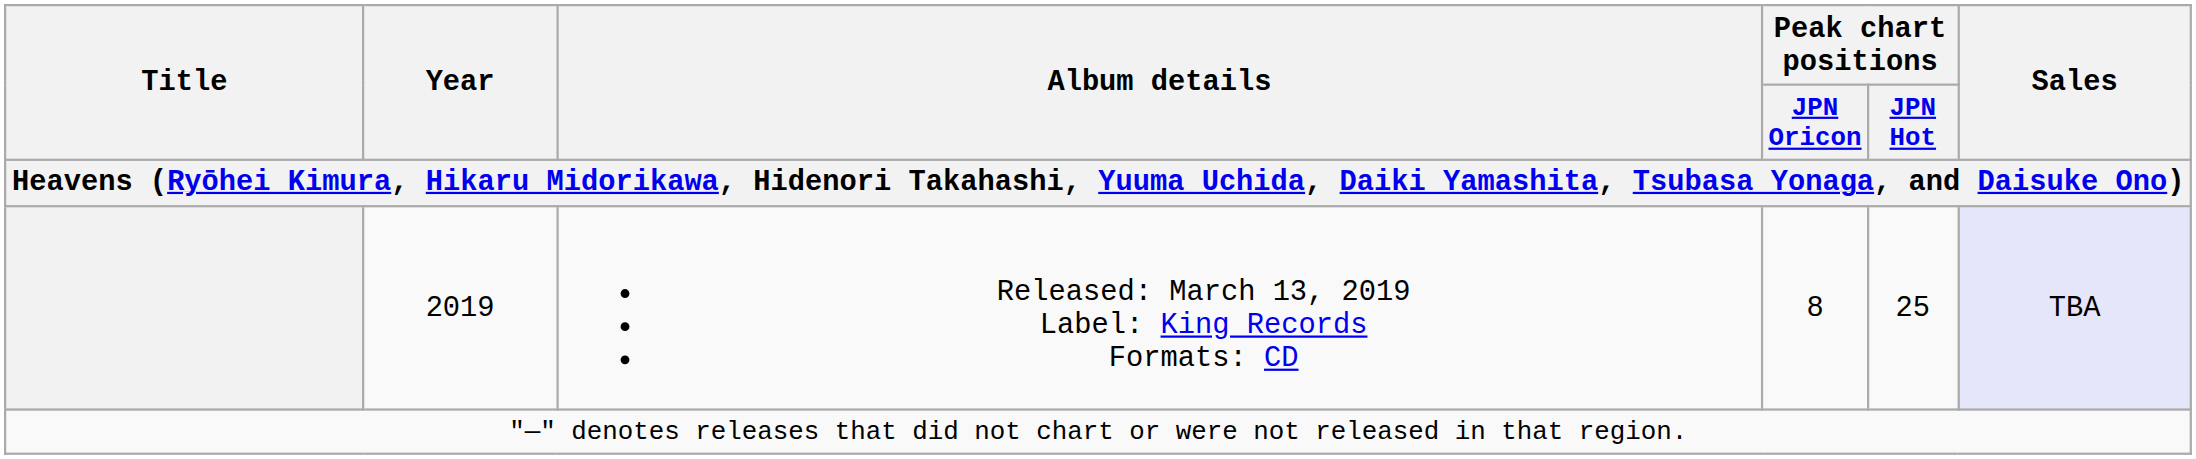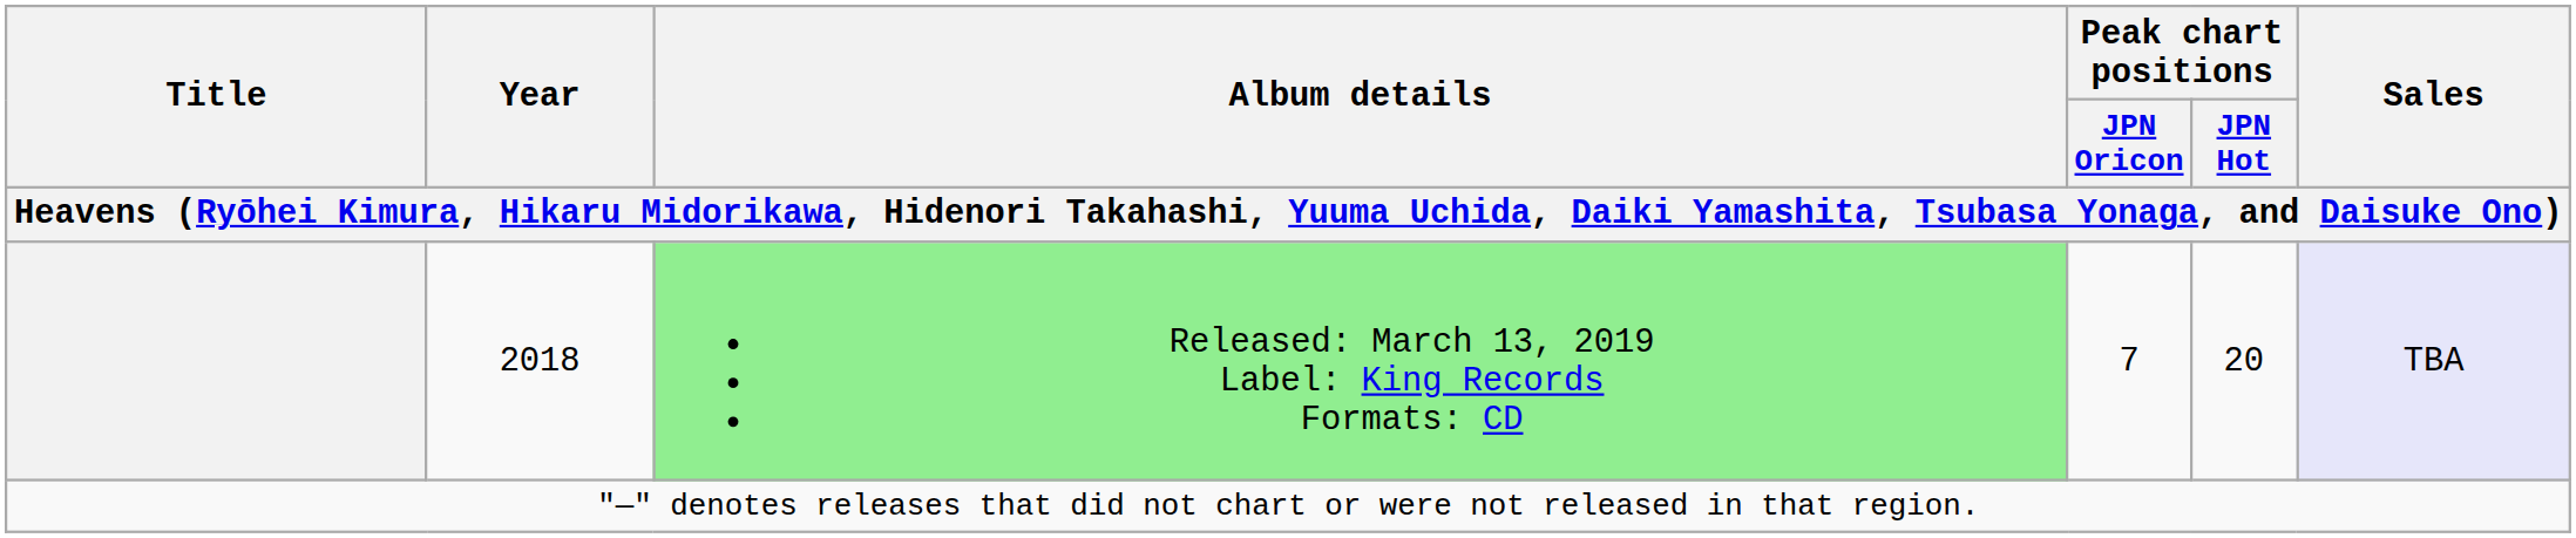row 4 | Year: 2019 -> 2018
row 4 | Album details: no background -> lightgreen background
row 4 | Peak chart positions / JPN Oricon: 8 -> 7
row 4 | Peak chart positions / JPN Hot: 25 -> 20
